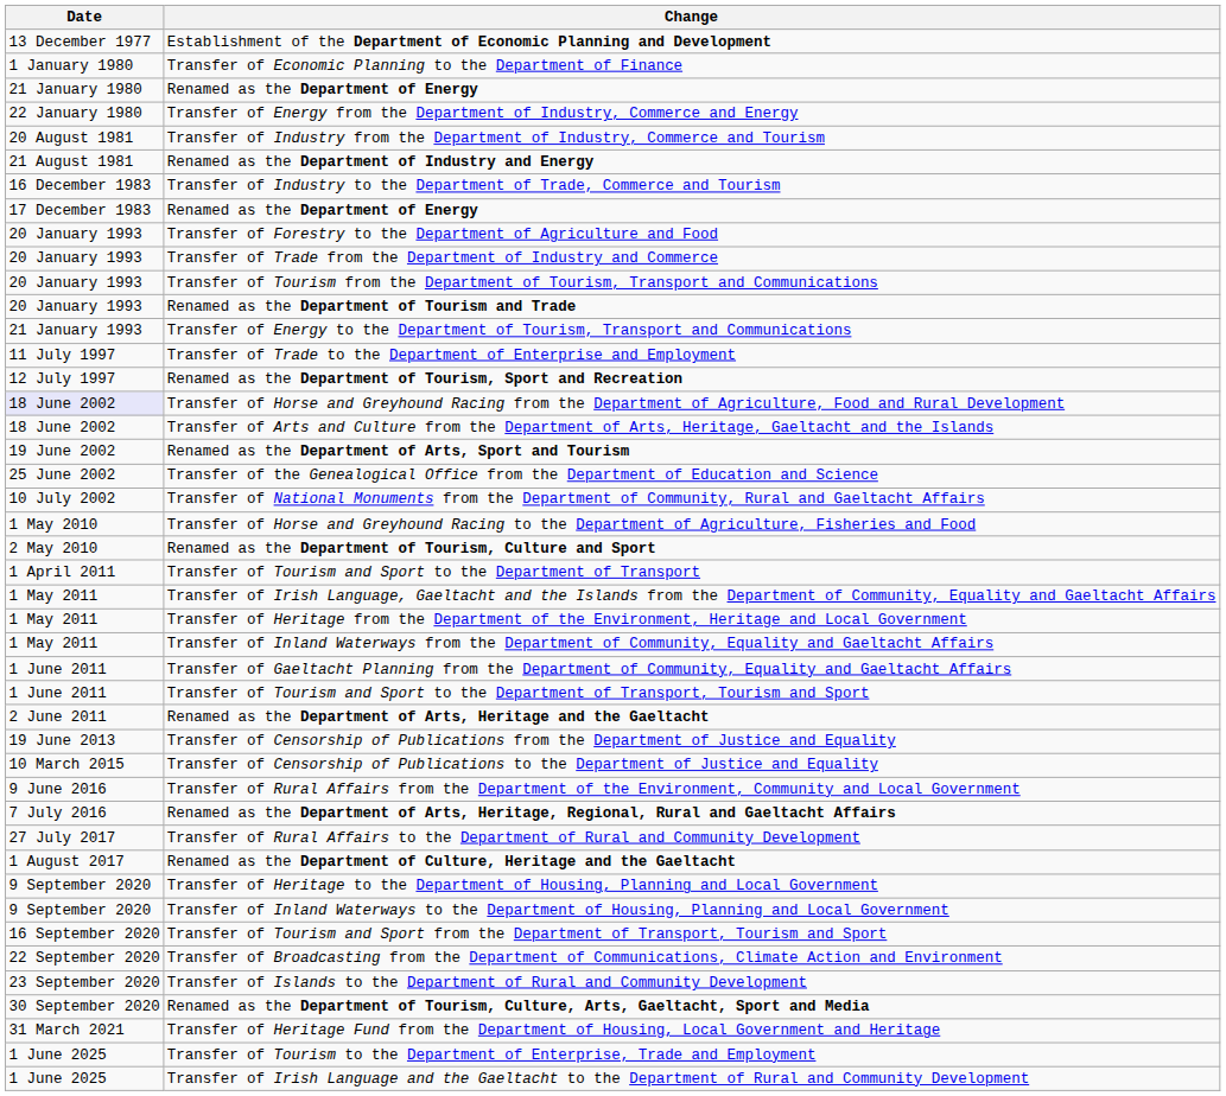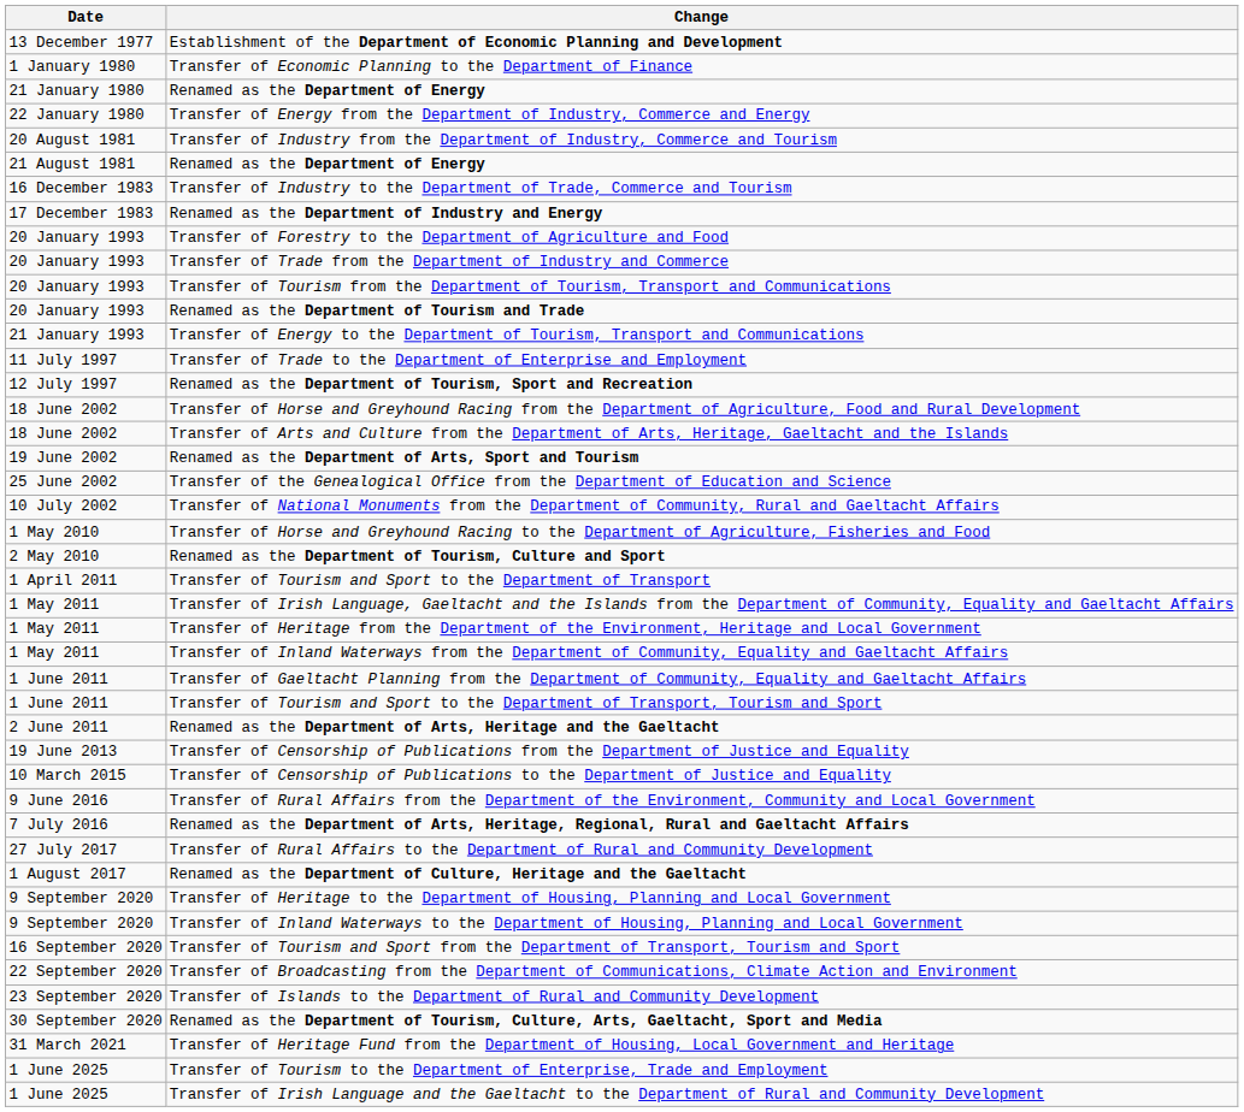row 7 | Change: Renamed as the Department of Industry and Energy -> Renamed as the Department of Energy
row 9 | Change: Renamed as the Department of Energy -> Renamed as the Department of Industry and Energy
row 17 | Date: lavender background -> no background
